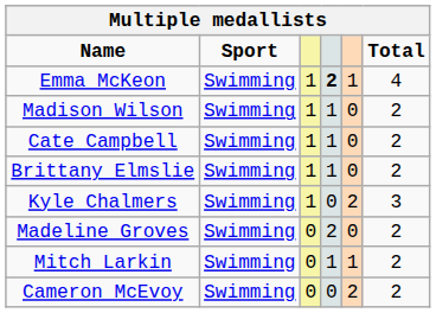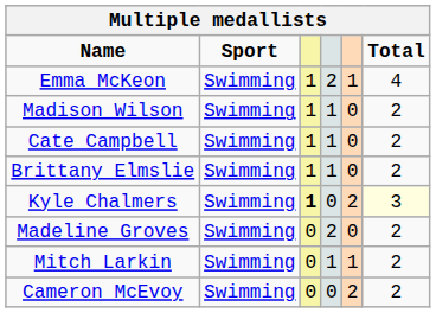Emma McKeon | column 4: bold -> normal
Kyle Chalmers | column 3: normal -> bold
Kyle Chalmers | Total: no background -> lightyellow background
